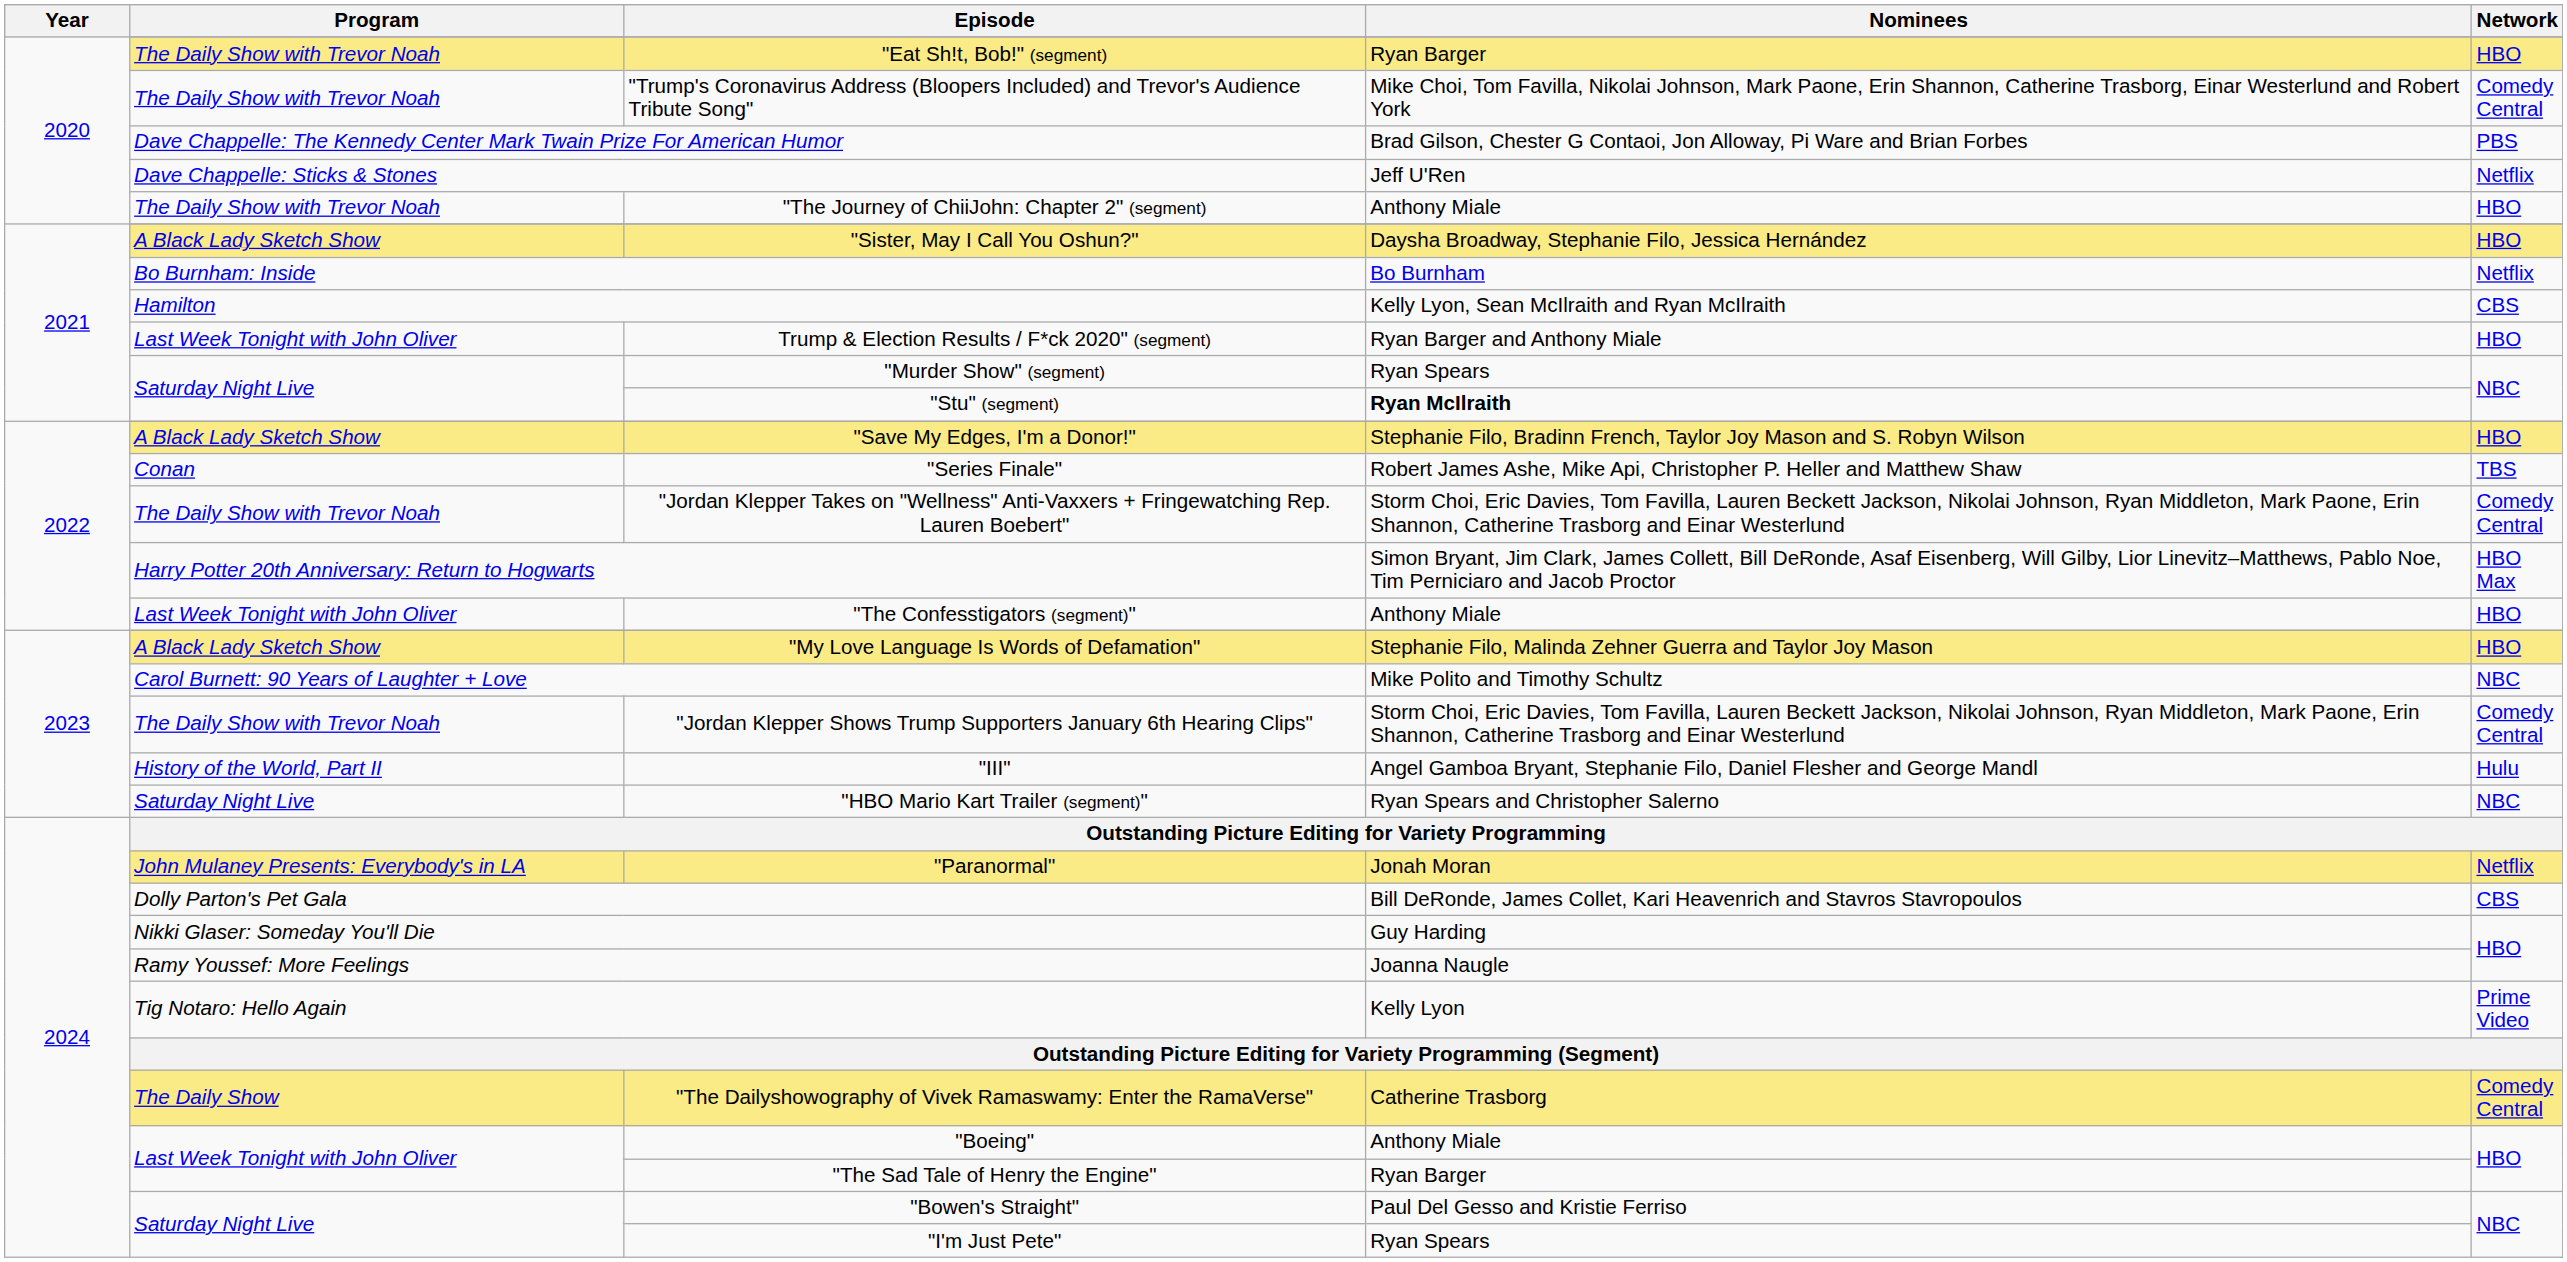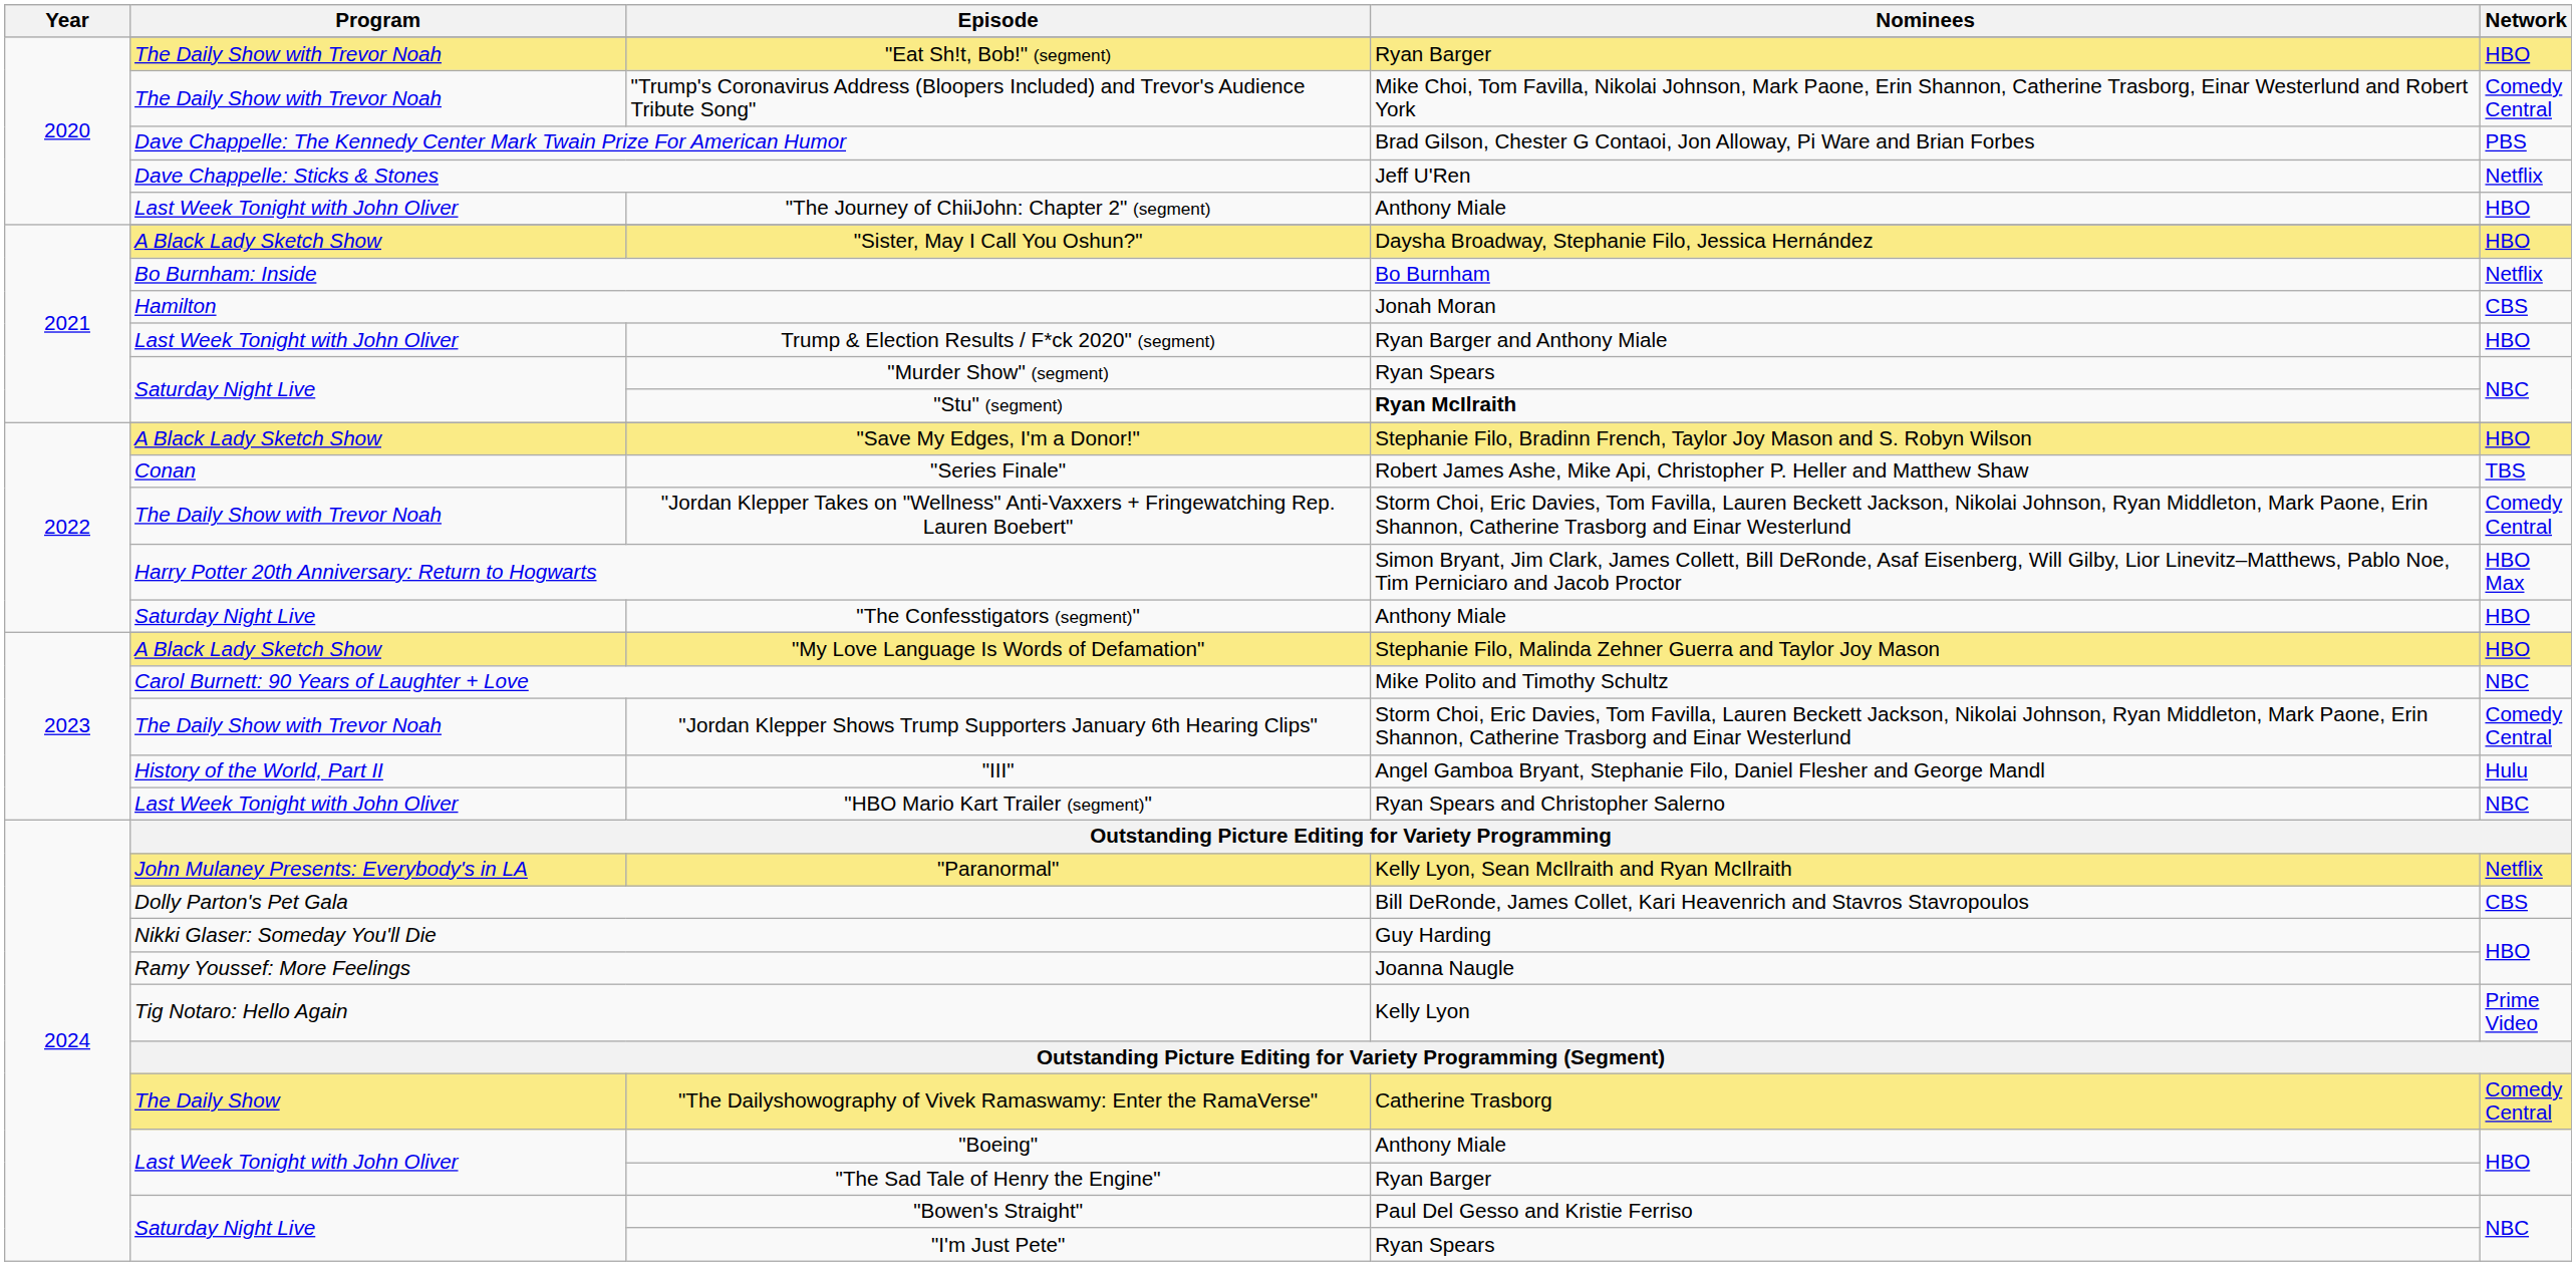"The Journey of ChiiJohn: Chapter 2" (segment) | Program: The Daily Show with Trevor Noah -> Last Week Tonight with John Oliver
Hamilton | Nominees: Kelly Lyon, Sean McIlraith and Ryan McIlraith -> Jonah Moran
"The Confesstigators (segment)" | Program: Last Week Tonight with John Oliver -> Saturday Night Live
"HBO Mario Kart Trailer (segment)" | Program: Saturday Night Live -> Last Week Tonight with John Oliver
"Paranormal" | Nominees: Jonah Moran -> Kelly Lyon, Sean McIlraith and Ryan McIlraith
